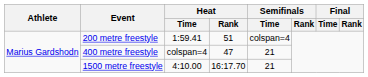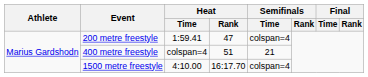200 metre freestyle | Heat / Rank: 51 -> 47
400 metre freestyle | Heat / Rank: 47 -> 51
1500 metre freestyle | Semifinals / Time: 21 -> colspan=4
